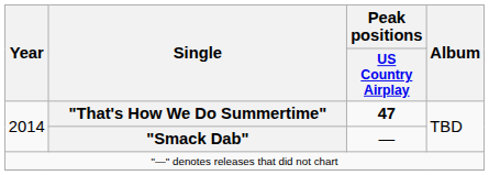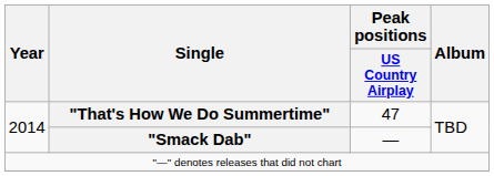"That's How We Do Summertime" | Peak positions / US Country Airplay: bold -> normal
